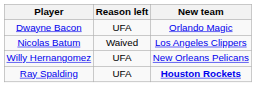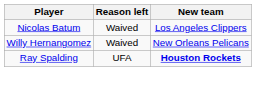- row: Dwayne Bacon | UFA | Orlando Magic
Willy Hernangomez | Reason left: UFA -> Waived
